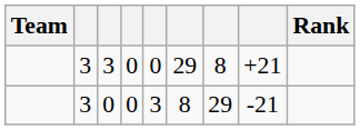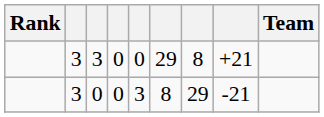columns swapped: Team <-> Rank
